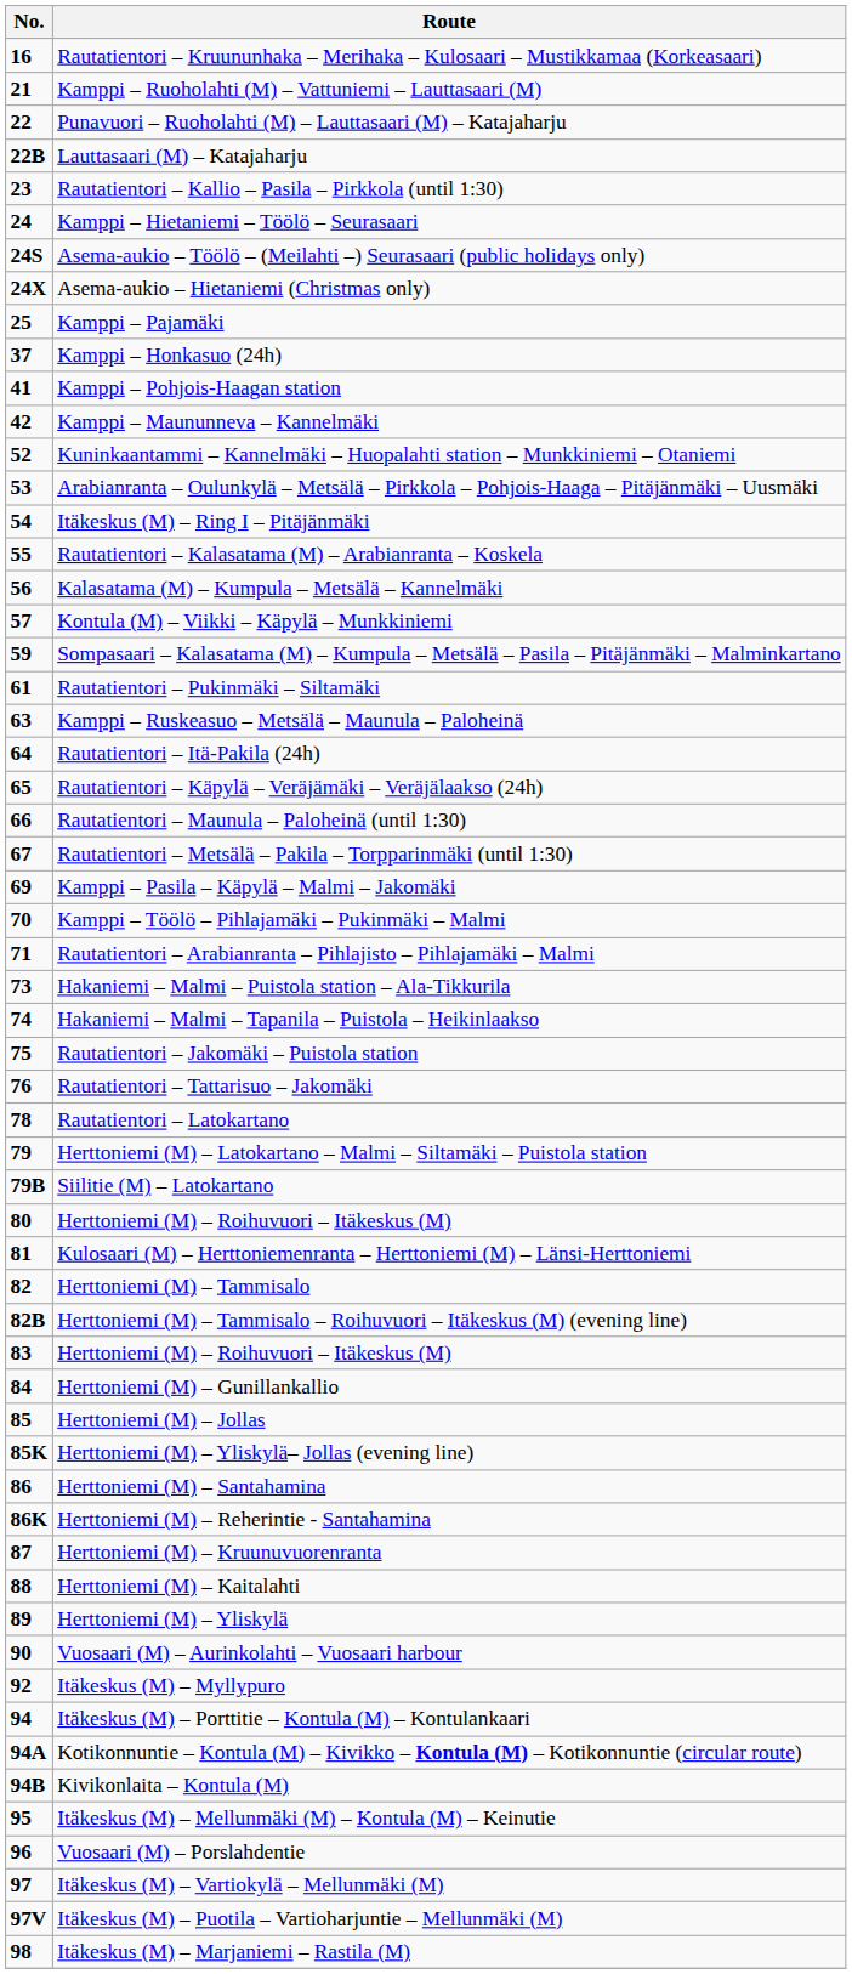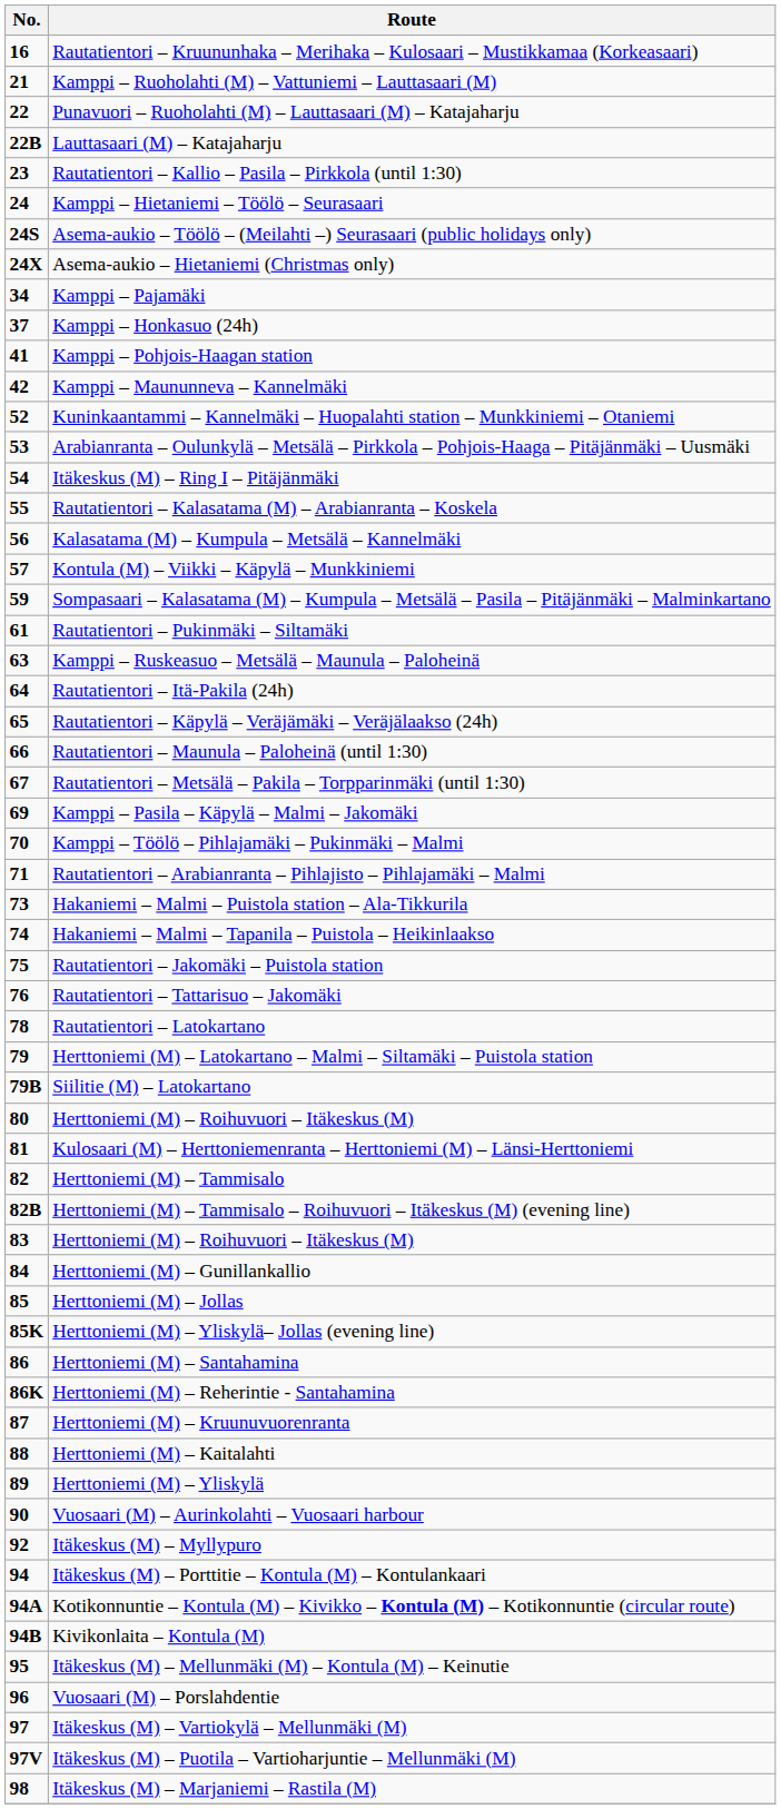row 10 | No.: 25 -> 34
